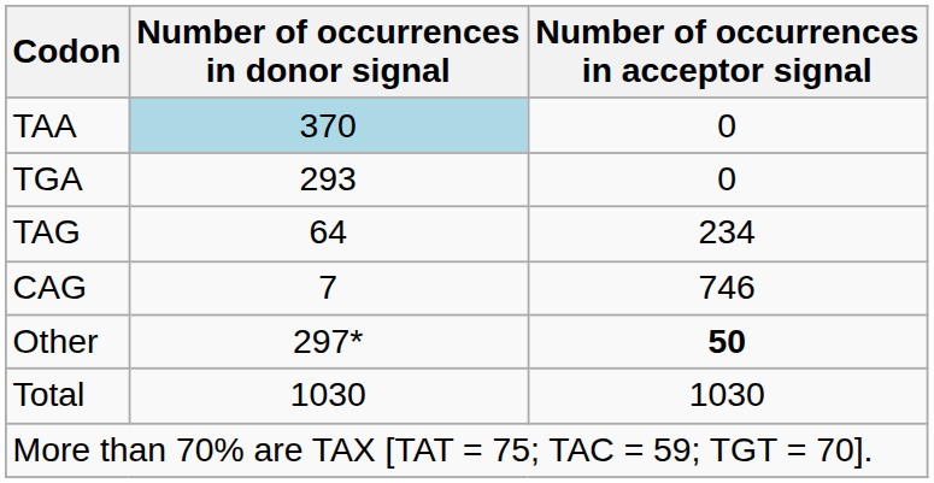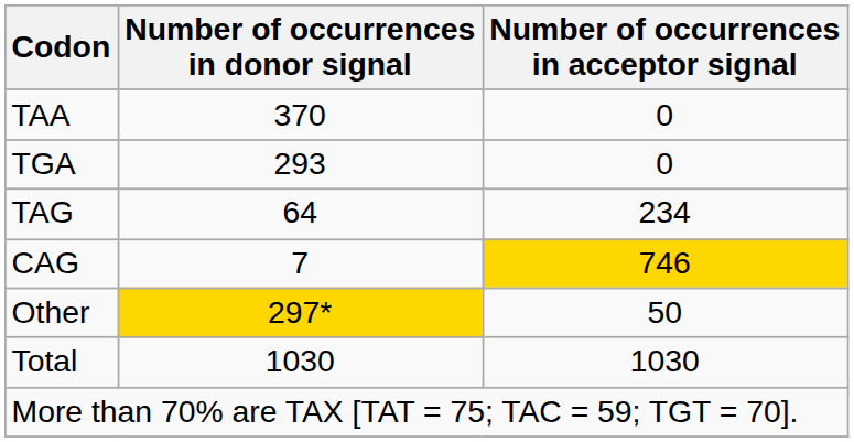TAA | Number of occurrences in donor signal: lightblue background -> no background
CAG | Number of occurrences in acceptor signal: no background -> gold background
Other | Number of occurrences in donor signal: no background -> gold background
Other | Number of occurrences in acceptor signal: bold -> normal
